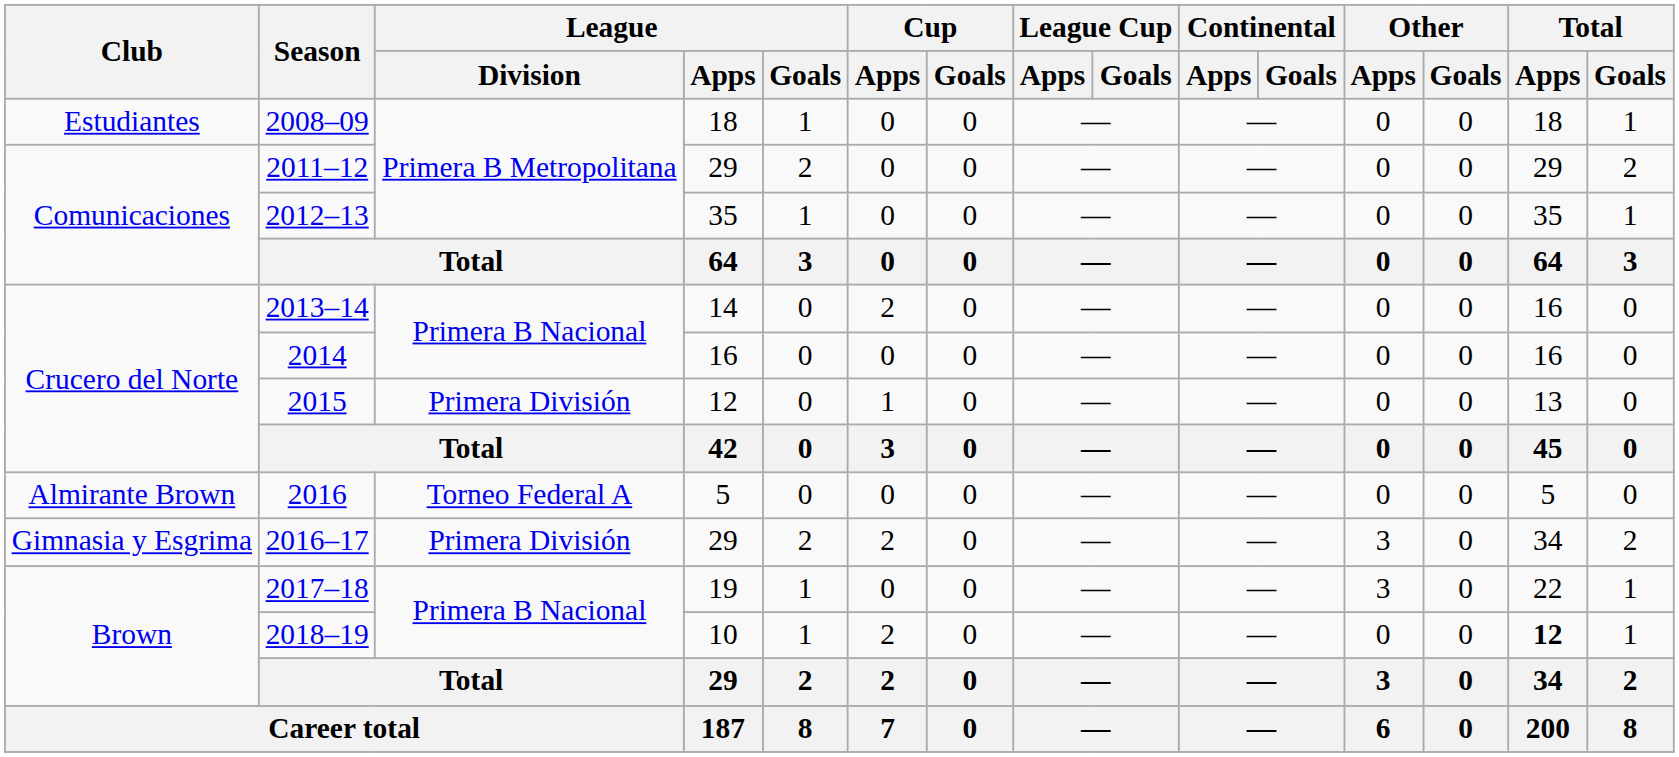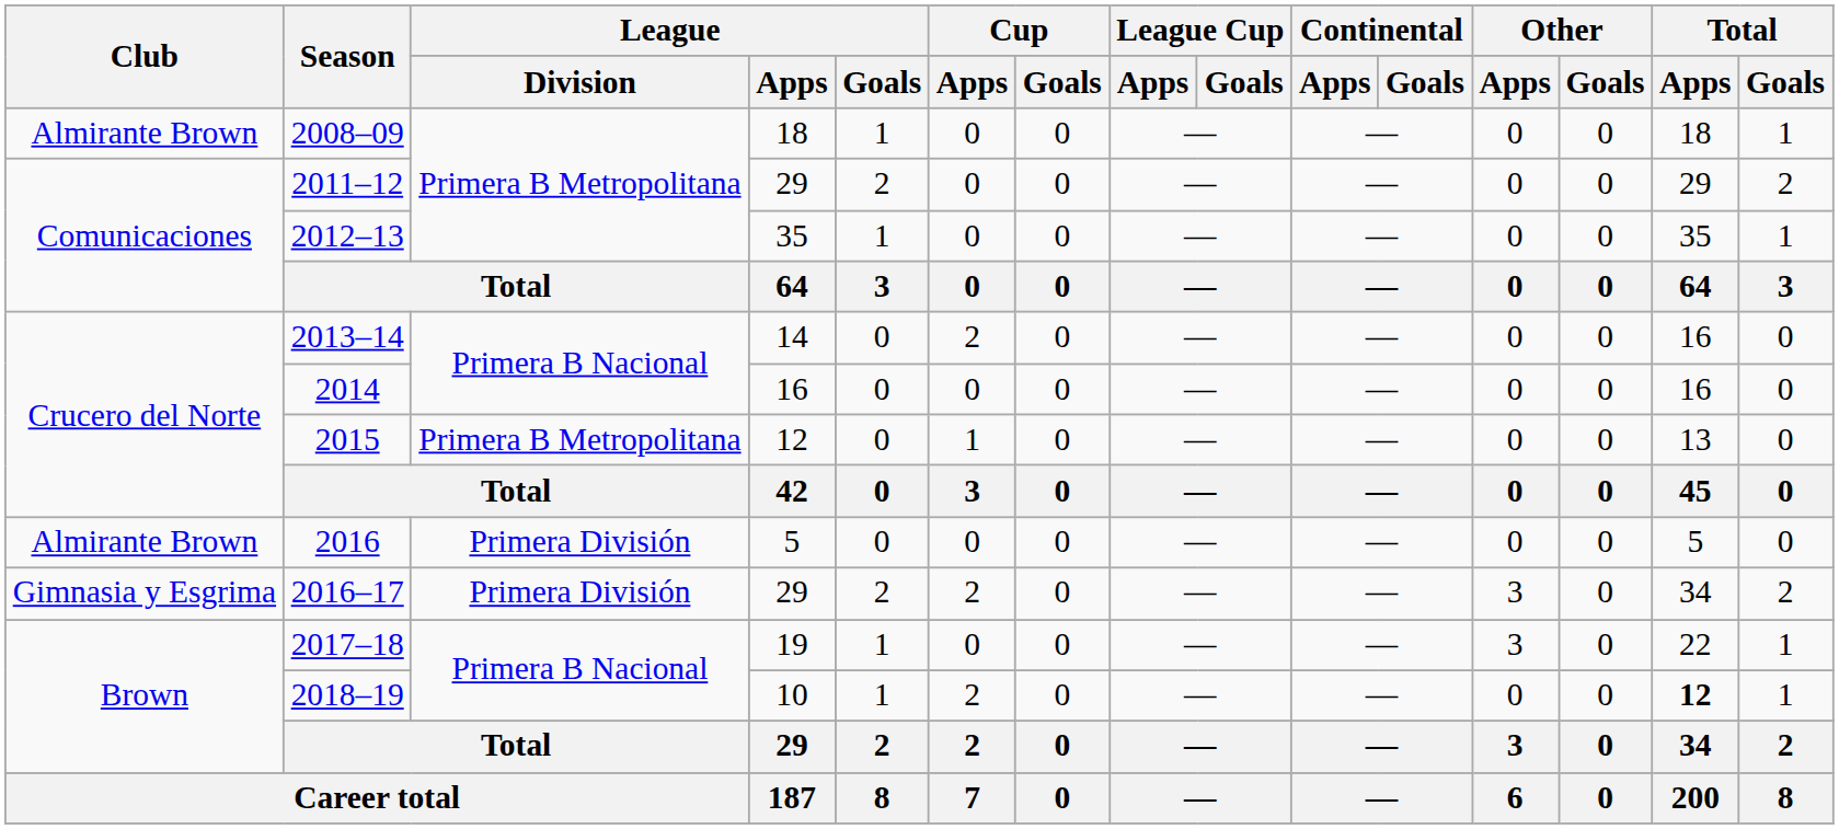2008–09 | Club: Estudiantes -> Almirante Brown
2015 | League / Division: Primera División -> Primera B Metropolitana
2016 | League / Division: Torneo Federal A -> Primera División
